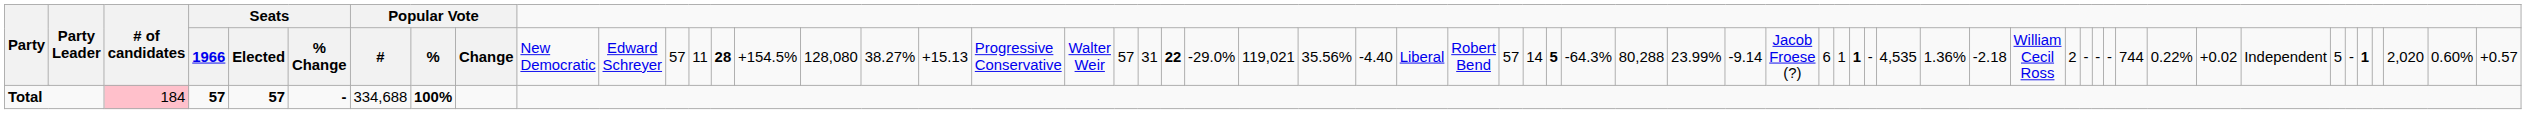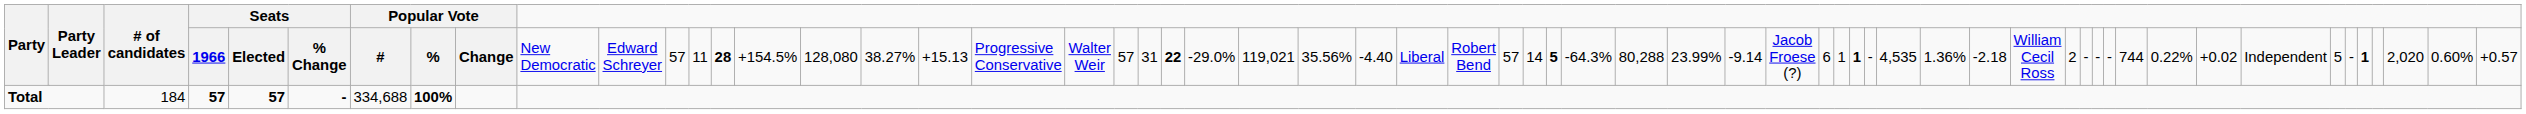row 3 | # of candidates: pink background -> no background
